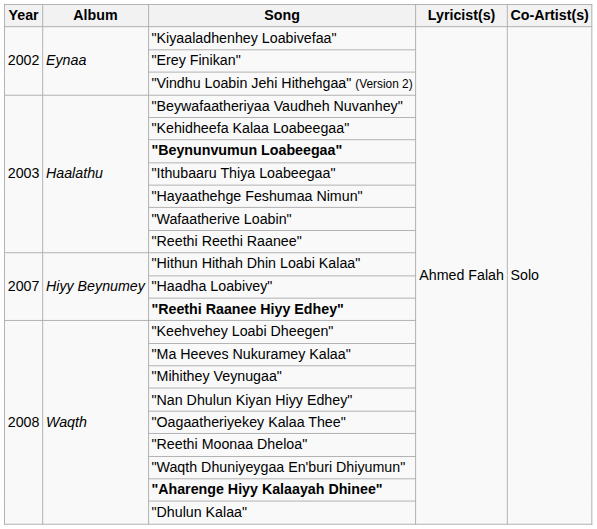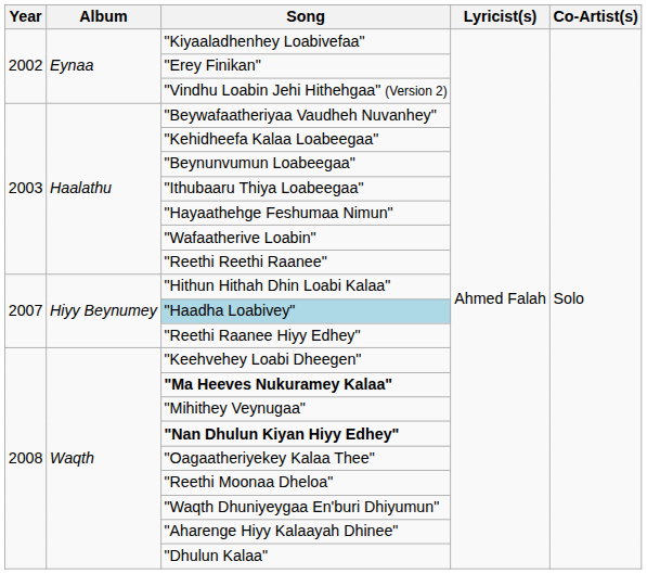"Beynunvumun Loabeegaa" | Song: bold -> normal
"Haadha Loabivey" | Song: no background -> lightblue background
"Reethi Raanee Hiyy Edhey" | Song: bold -> normal
"Ma Heeves Nukuramey Kalaa" | Song: normal -> bold
"Nan Dhulun Kiyan Hiyy Edhey" | Song: normal -> bold
"Aharenge Hiyy Kalaayah Dhinee" | Song: bold -> normal
